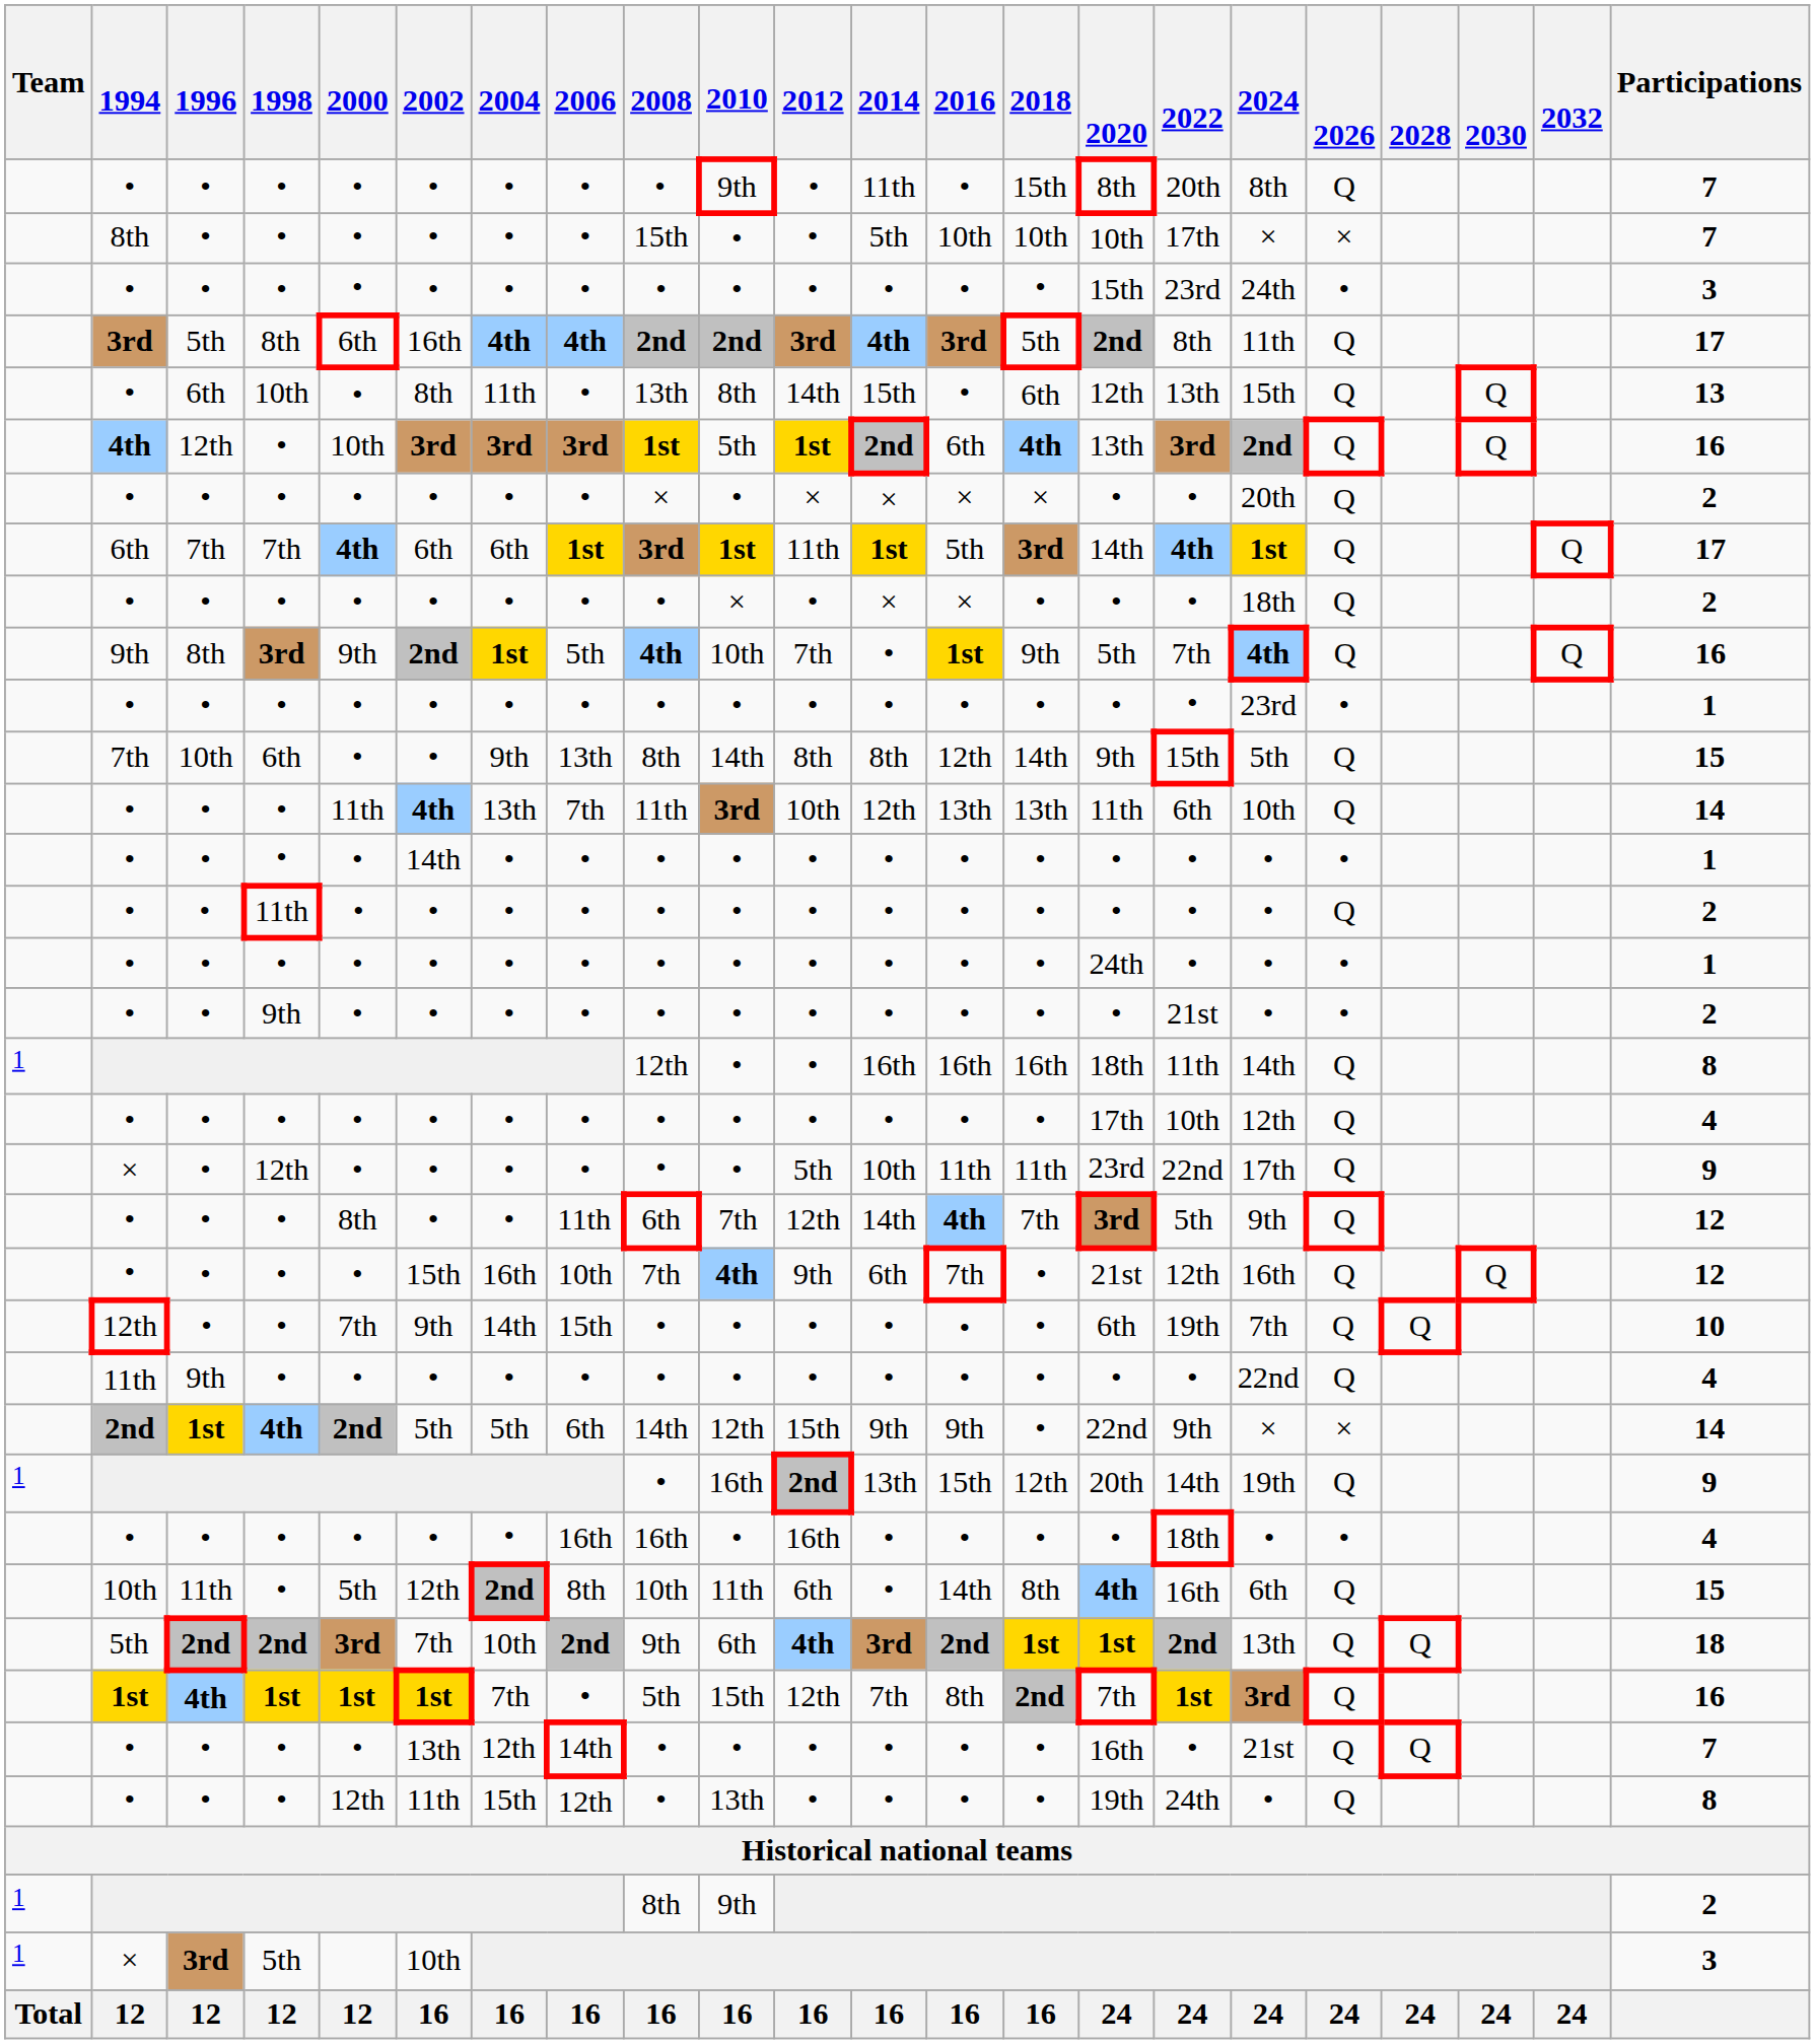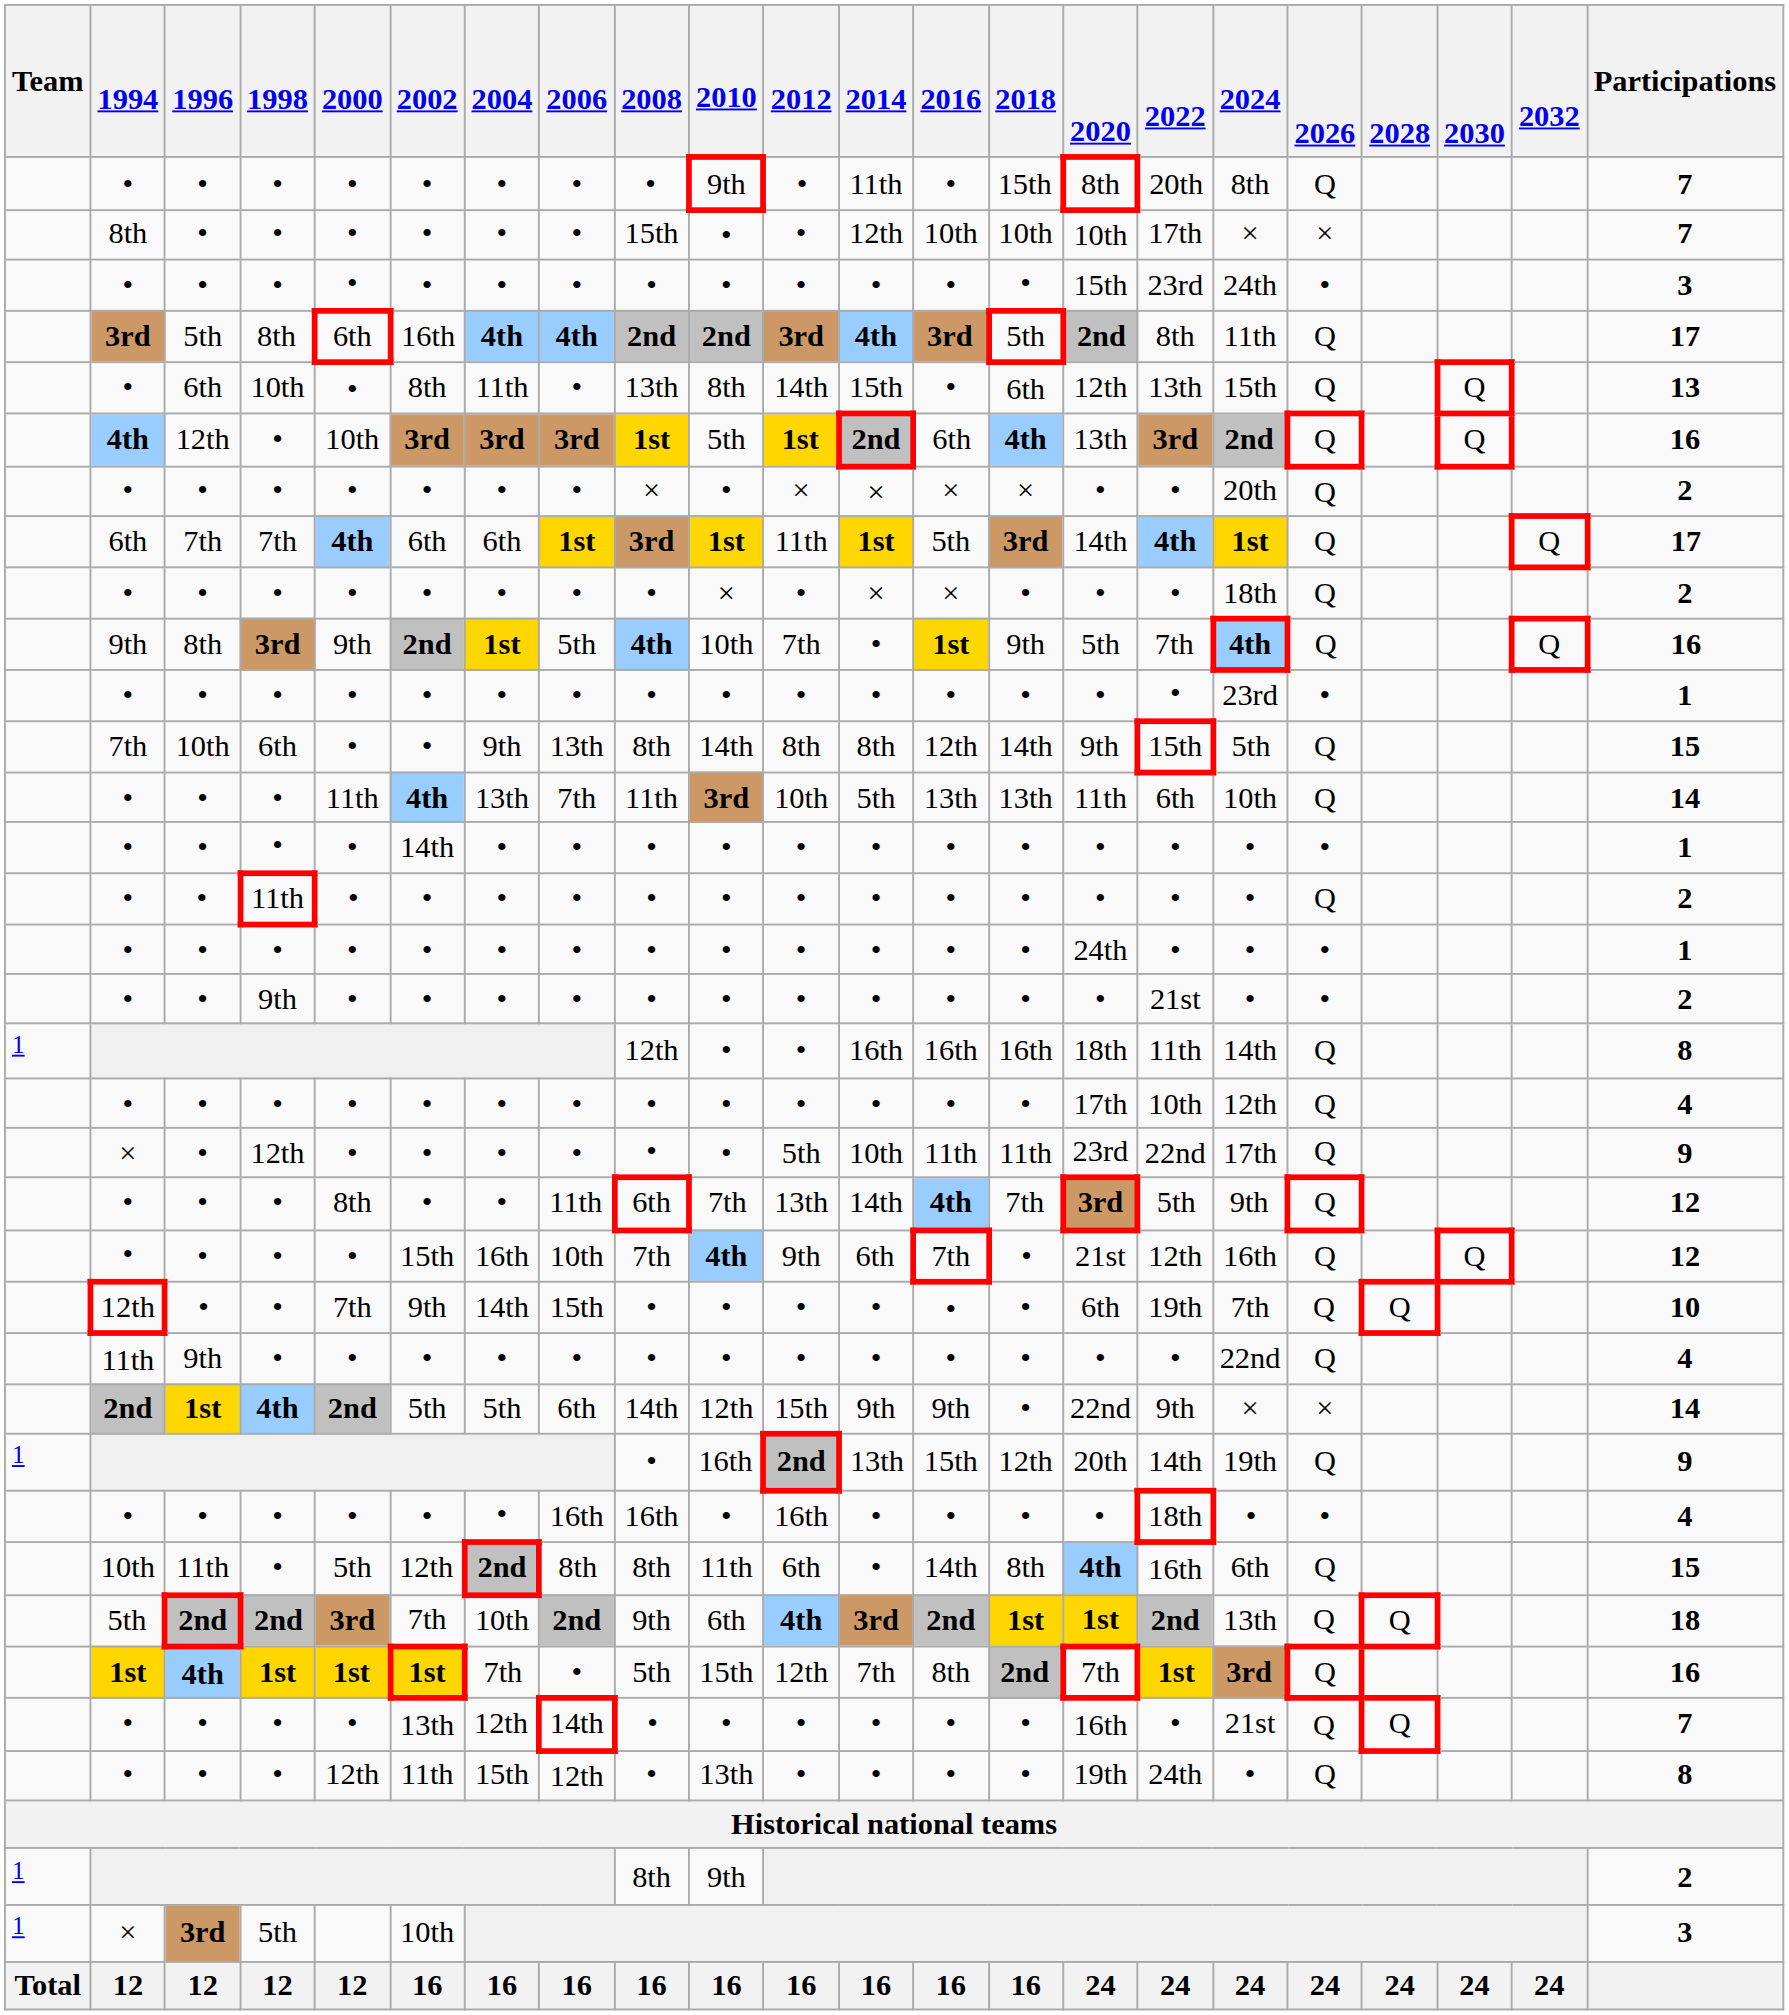row 3 | 2014: 5th -> 12th
row 14 | 2014: 12th -> 5th
row 22 | 2012: 12th -> 13th
row 29 | 2008: 10th -> 8th
